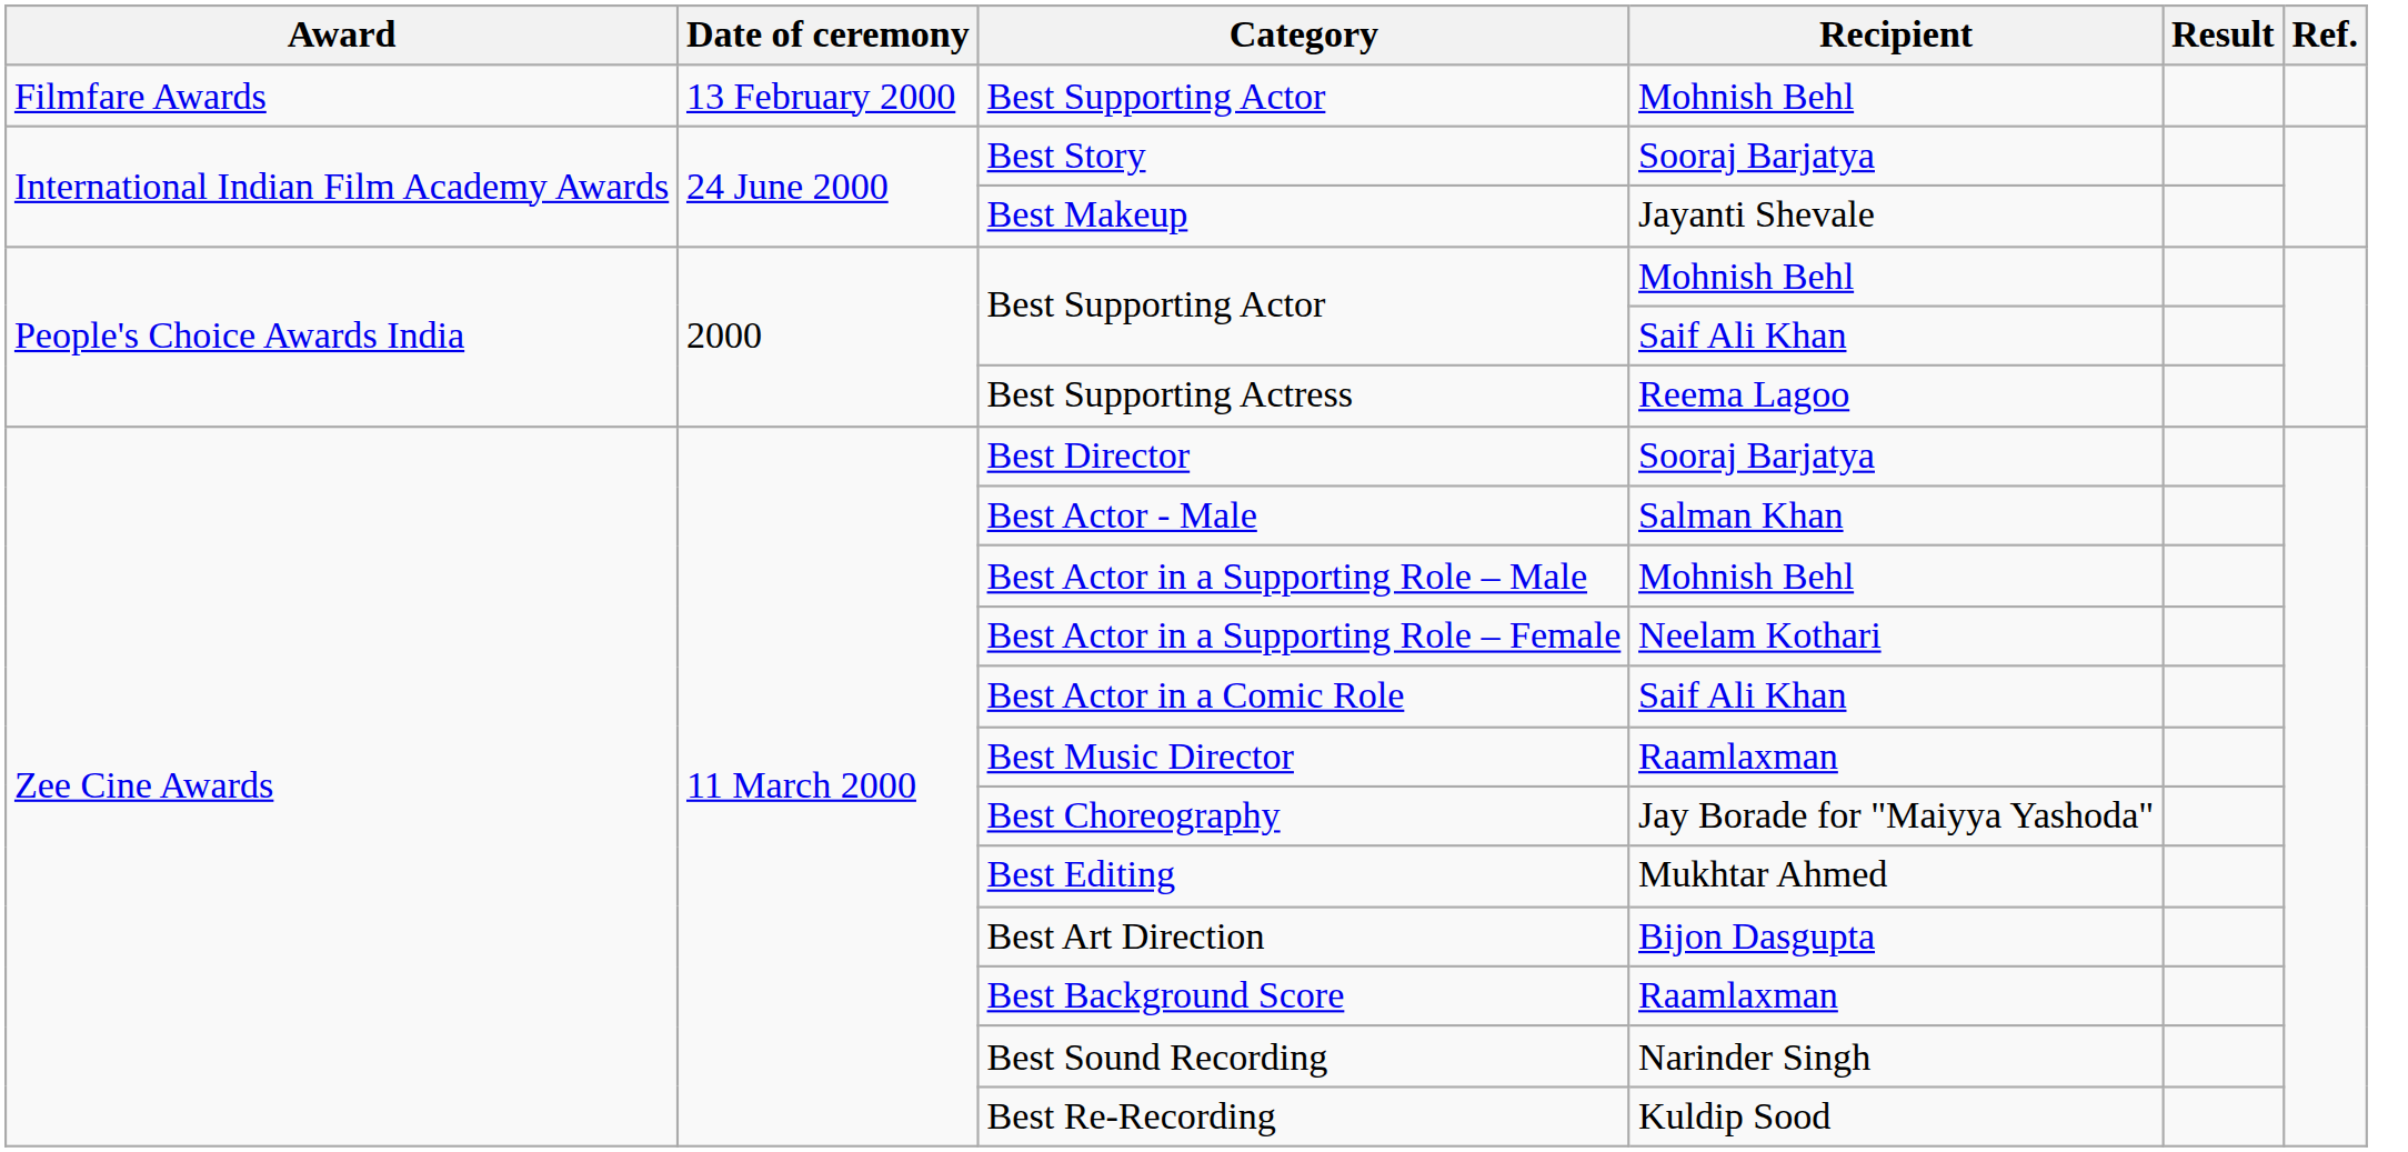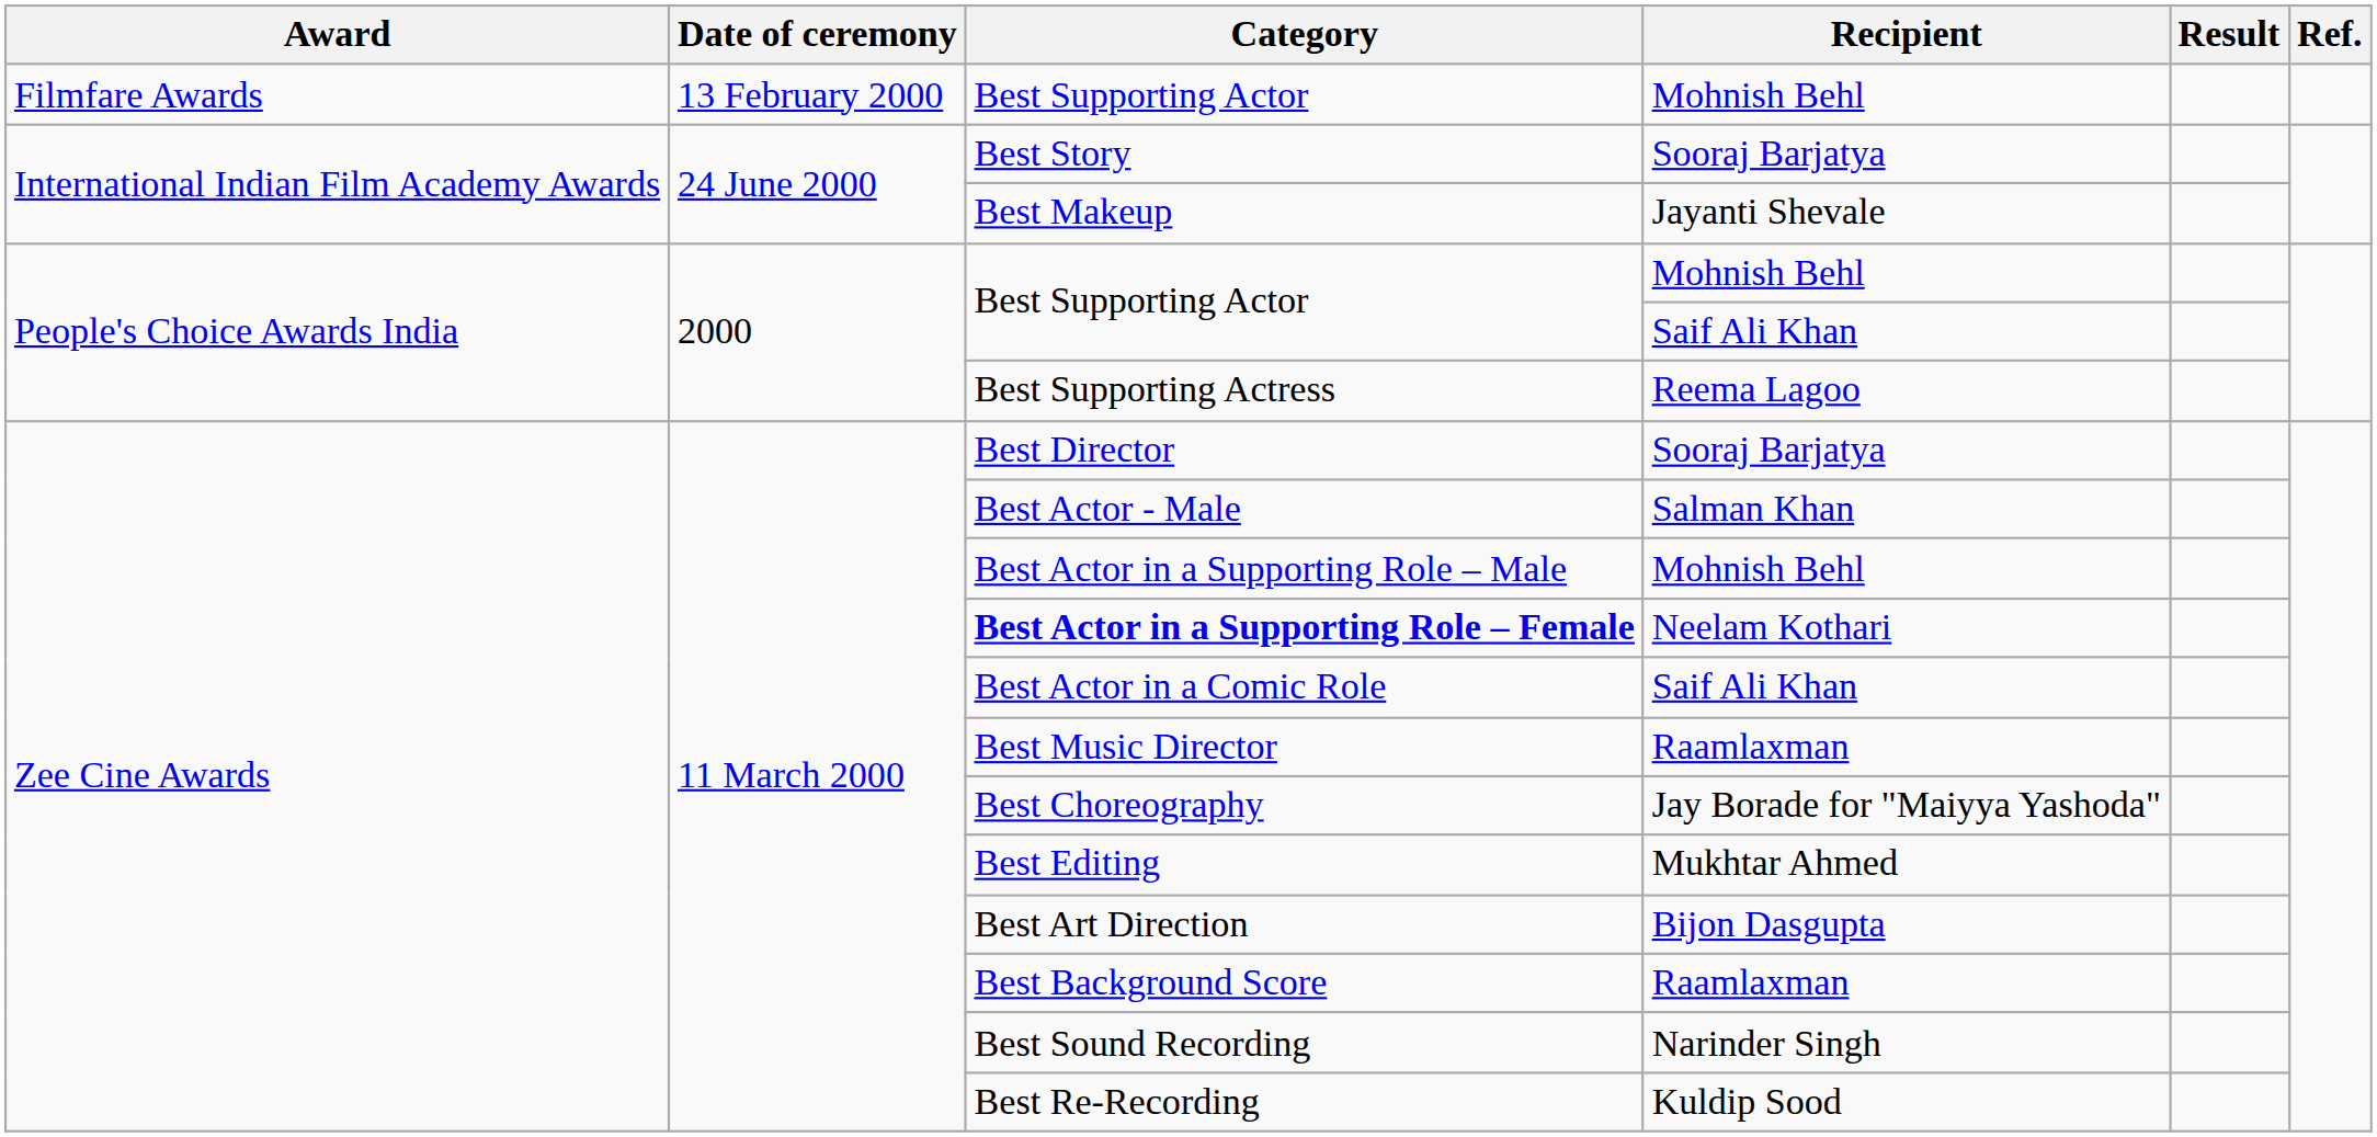Best Actor in a Supporting Role – Female | Category: normal -> bold
